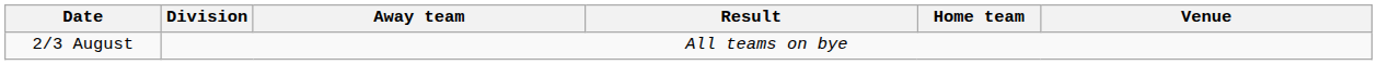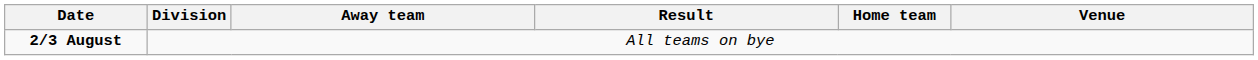row 2 | Date: normal -> bold
